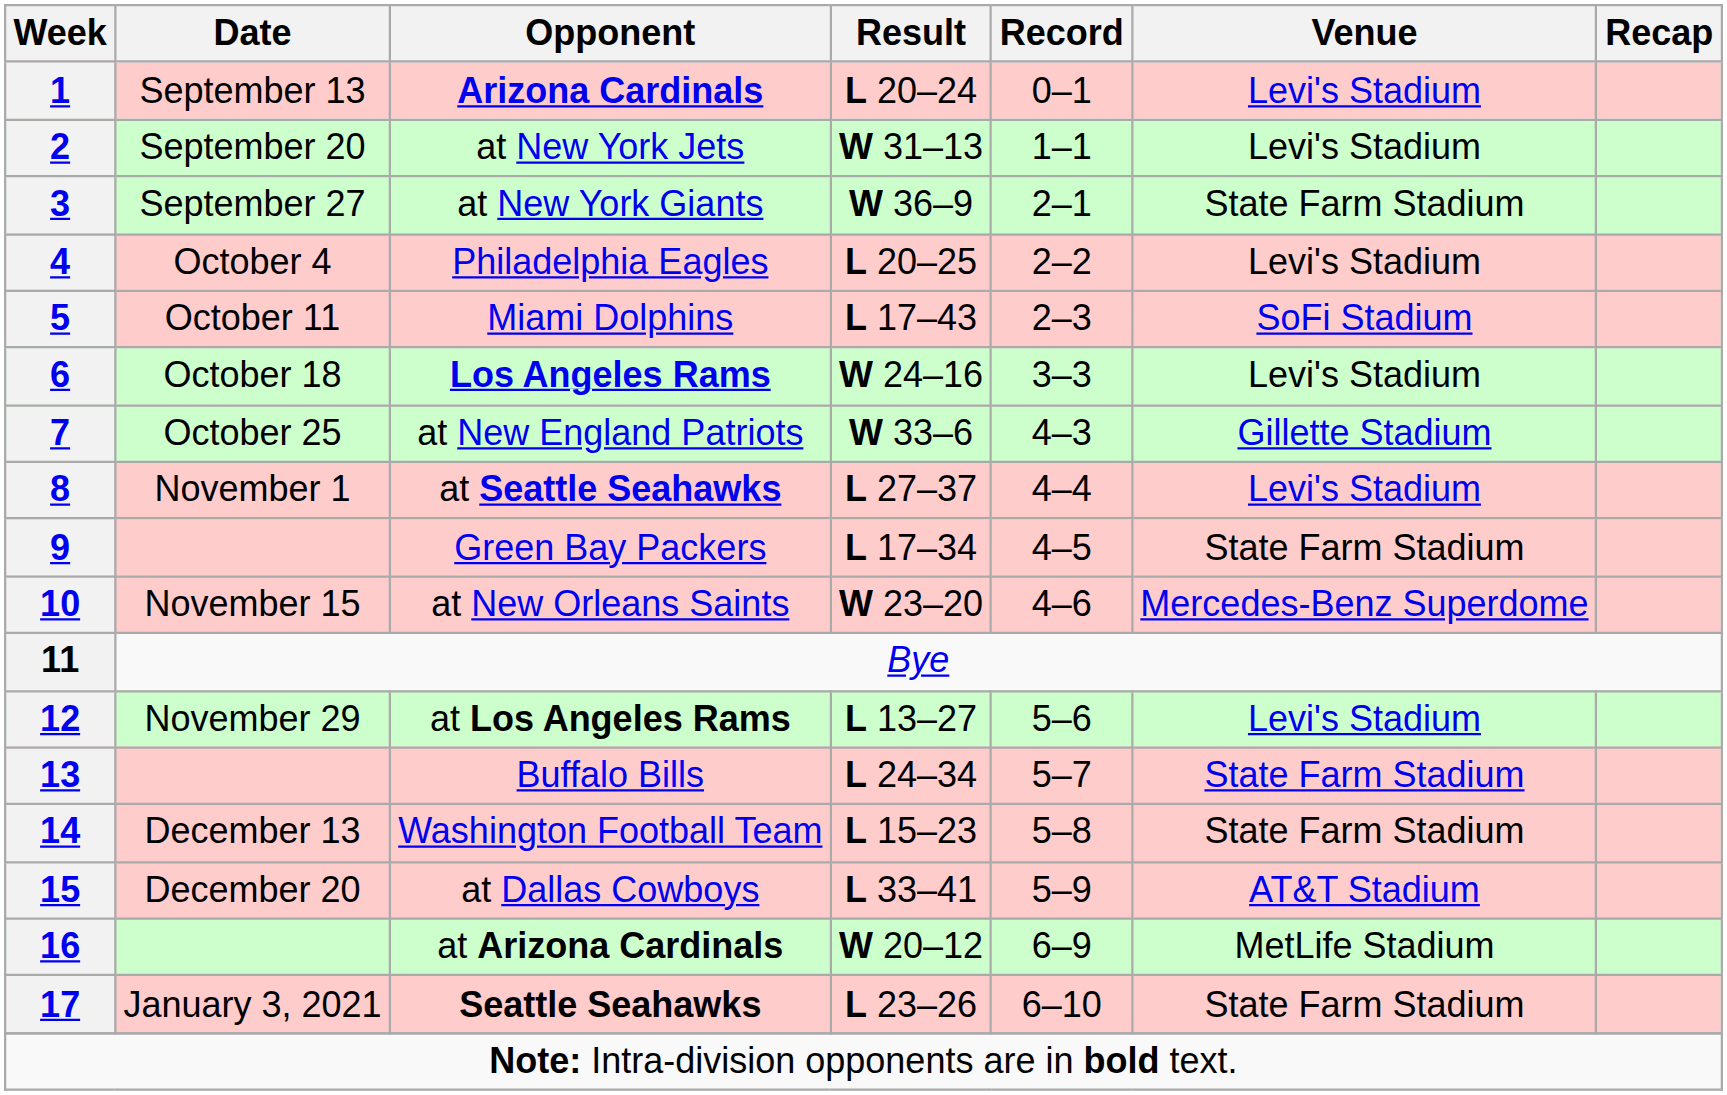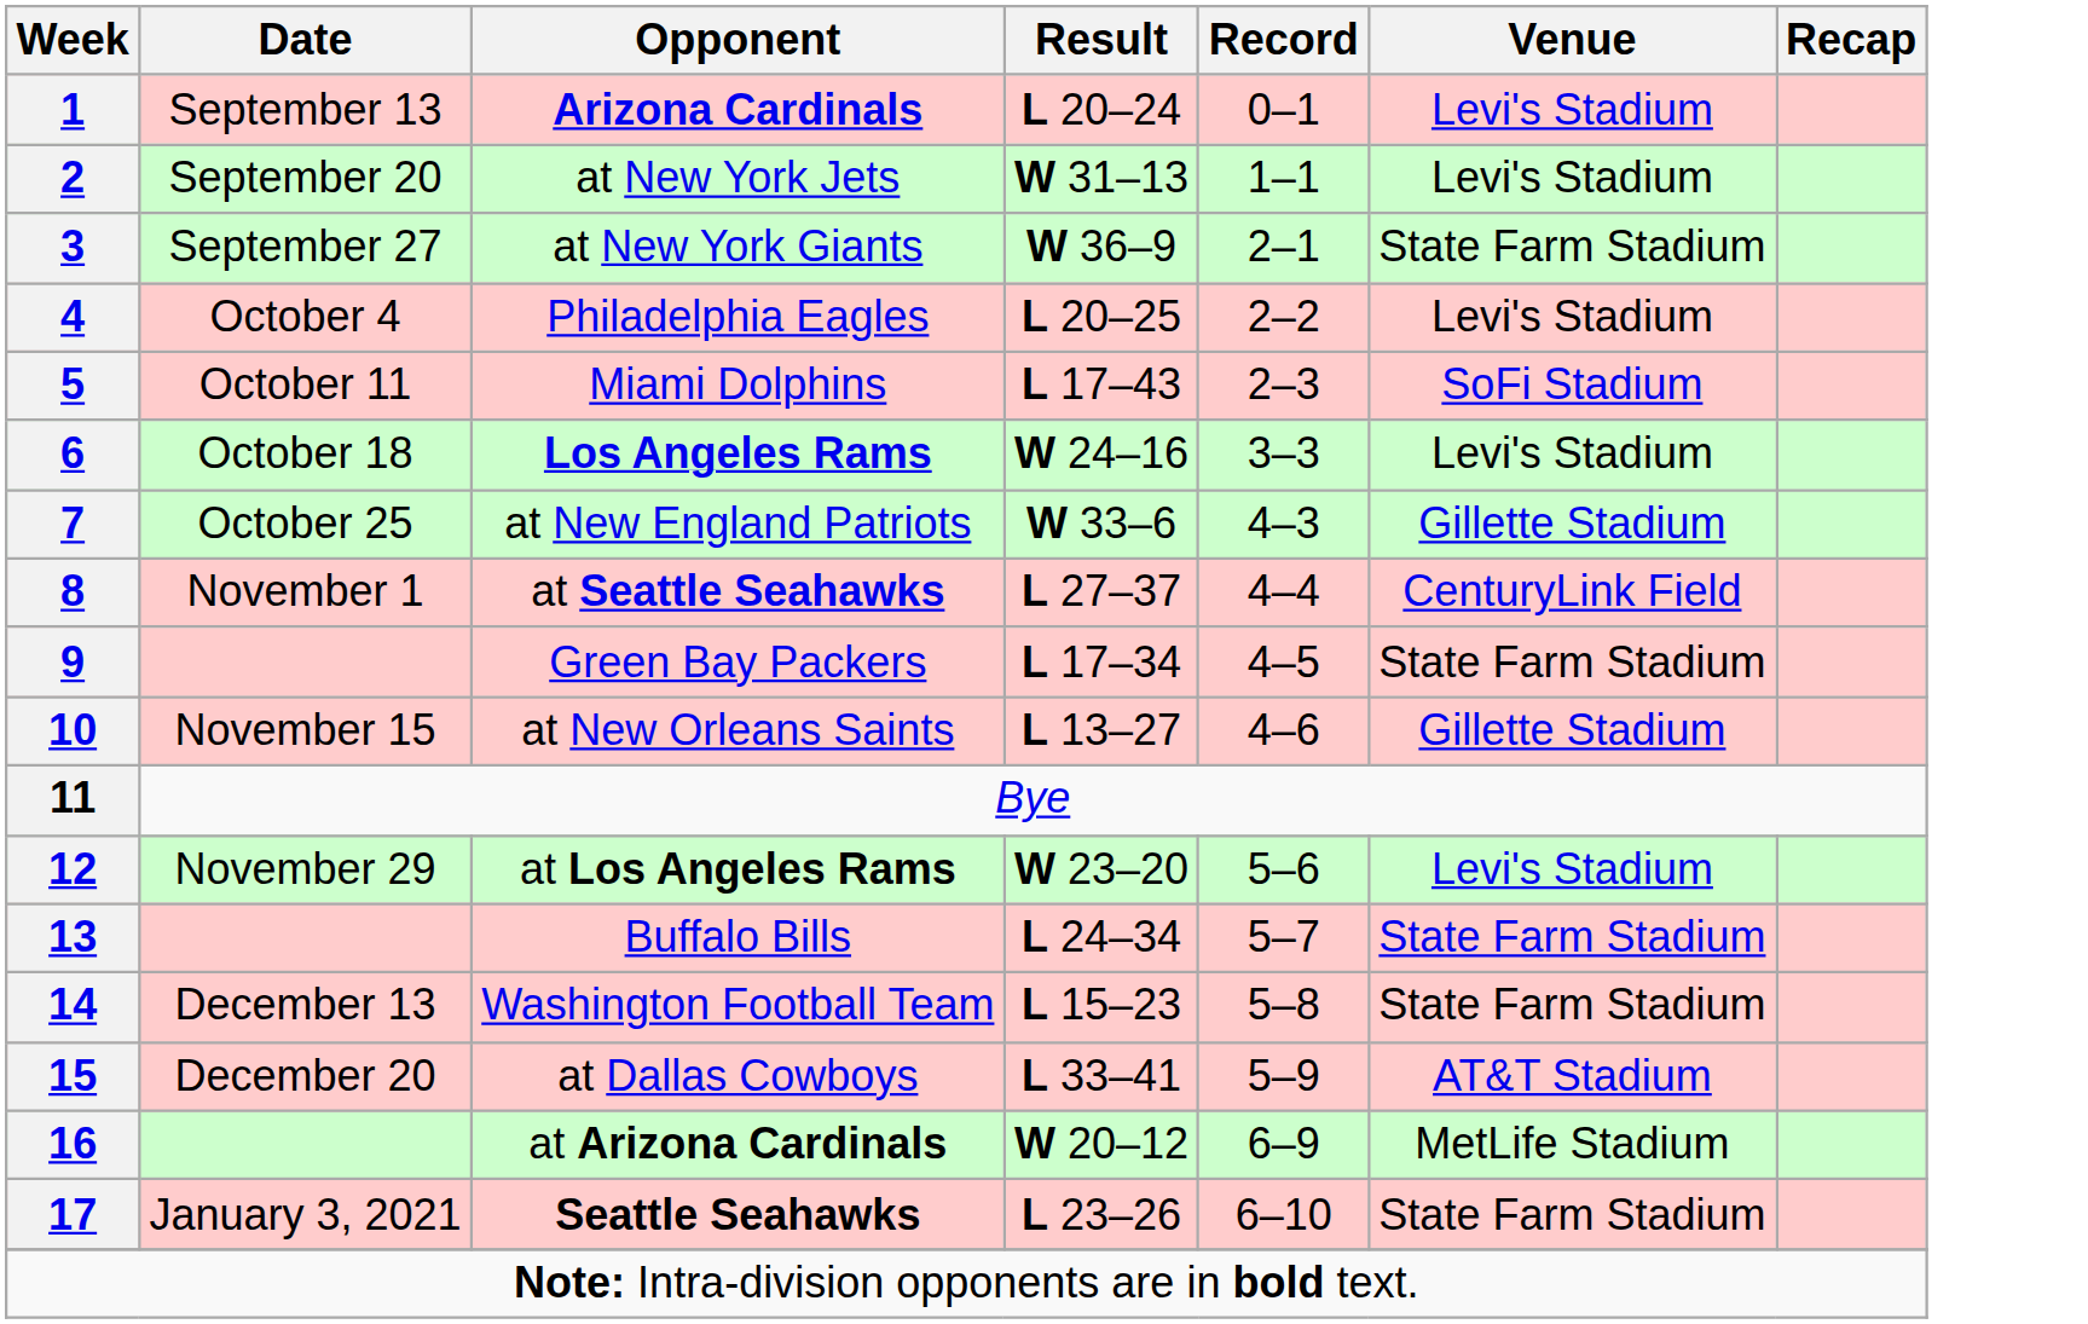8 | Venue: Levi's Stadium -> CenturyLink Field
10 | Result: W 23–20 -> L 13–27
10 | Venue: Mercedes-Benz Superdome -> Gillette Stadium
12 | Result: L 13–27 -> W 23–20
